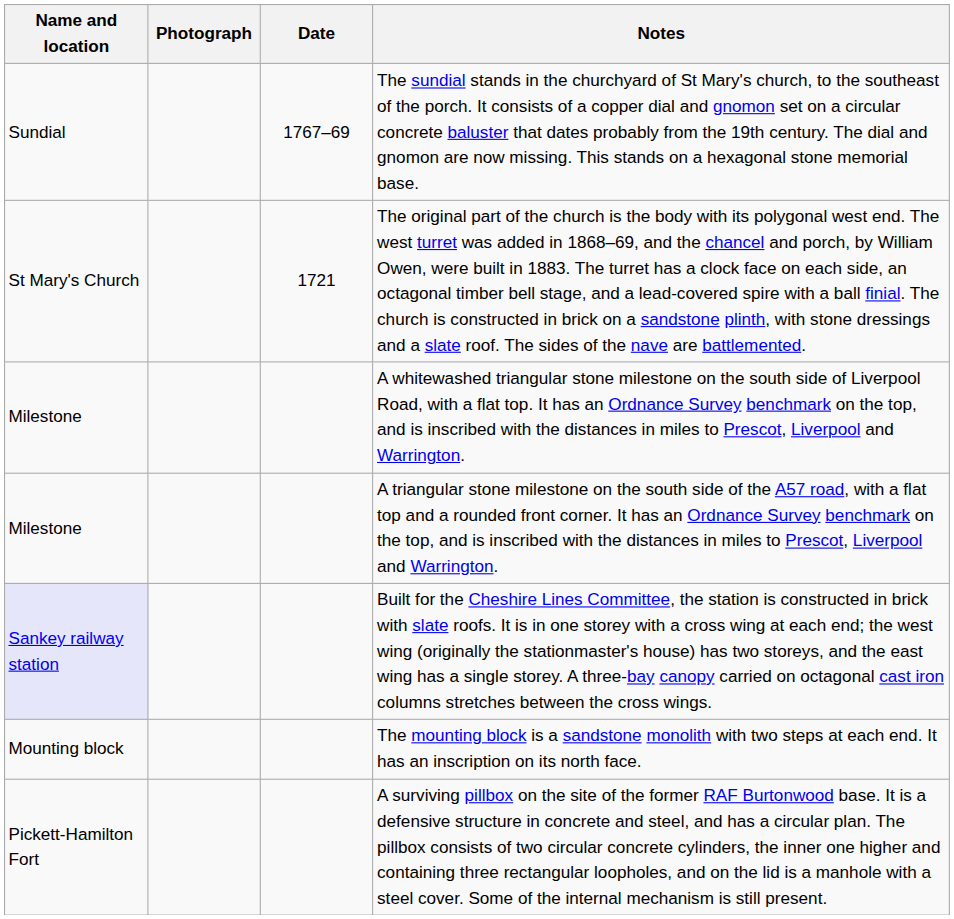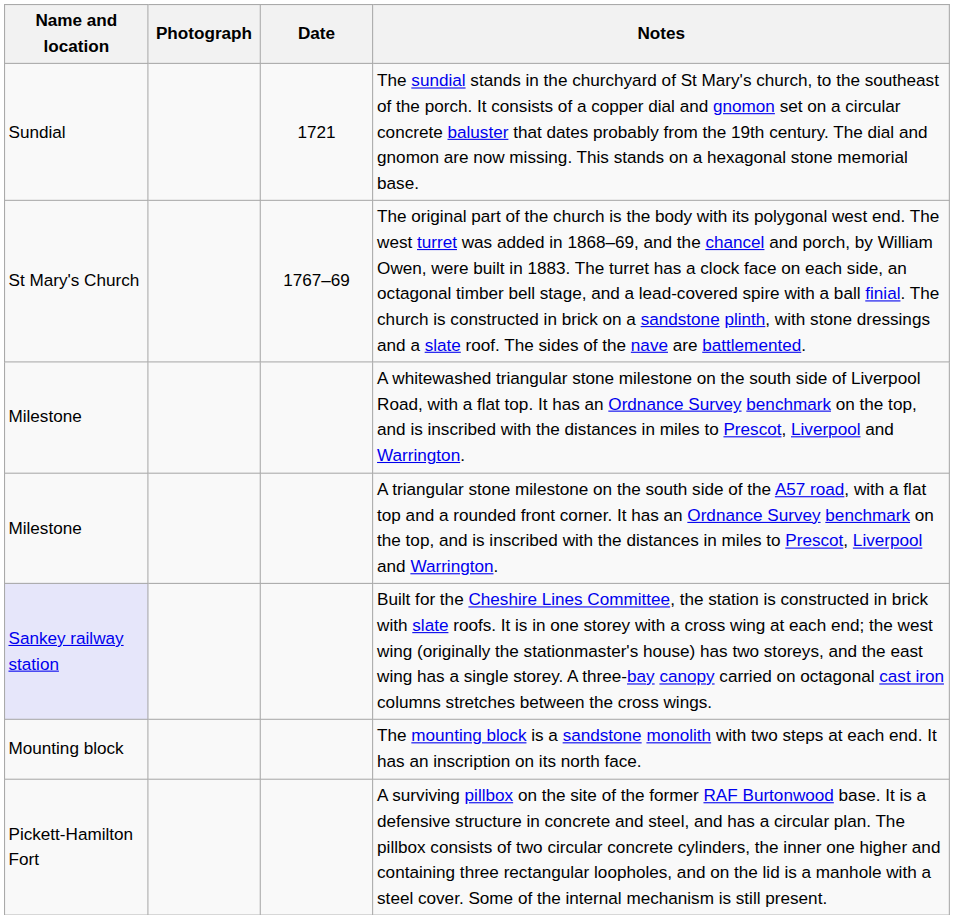row 2 | Date: 1767–69 -> 1721
row 3 | Date: 1721 -> 1767–69
